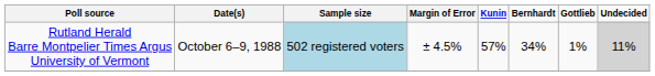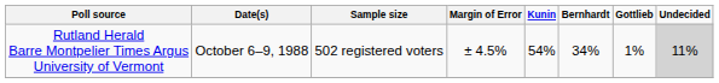row 2 | column 3: lightblue background -> no background
row 2 | column 5: 57% -> 54%
